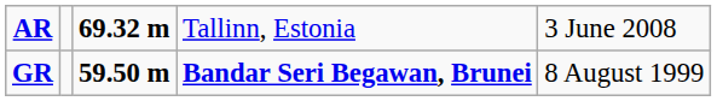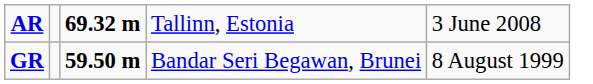GR | column 4: bold -> normal
